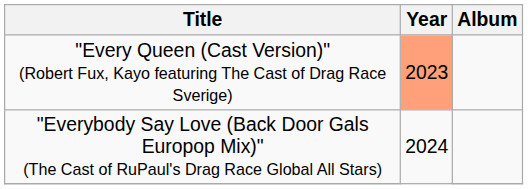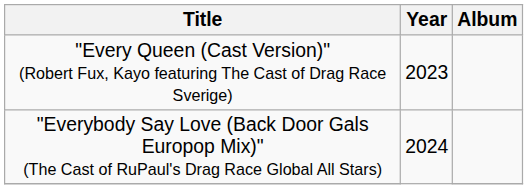row 2 | Year: lightsalmon background -> no background
